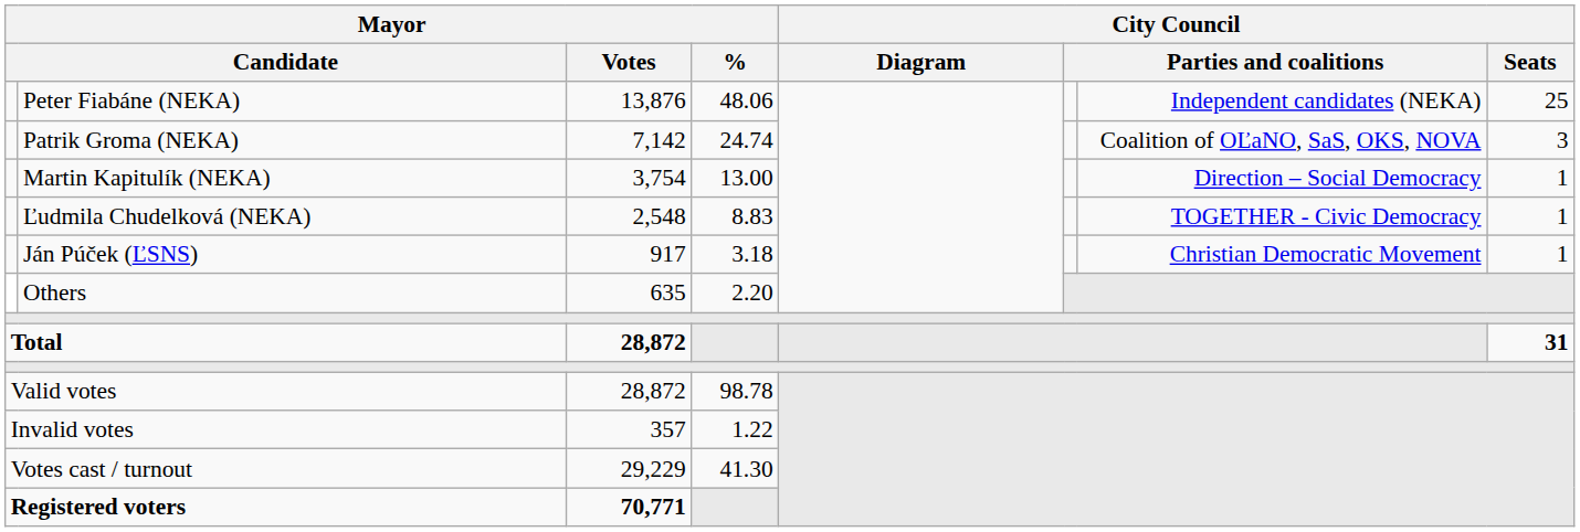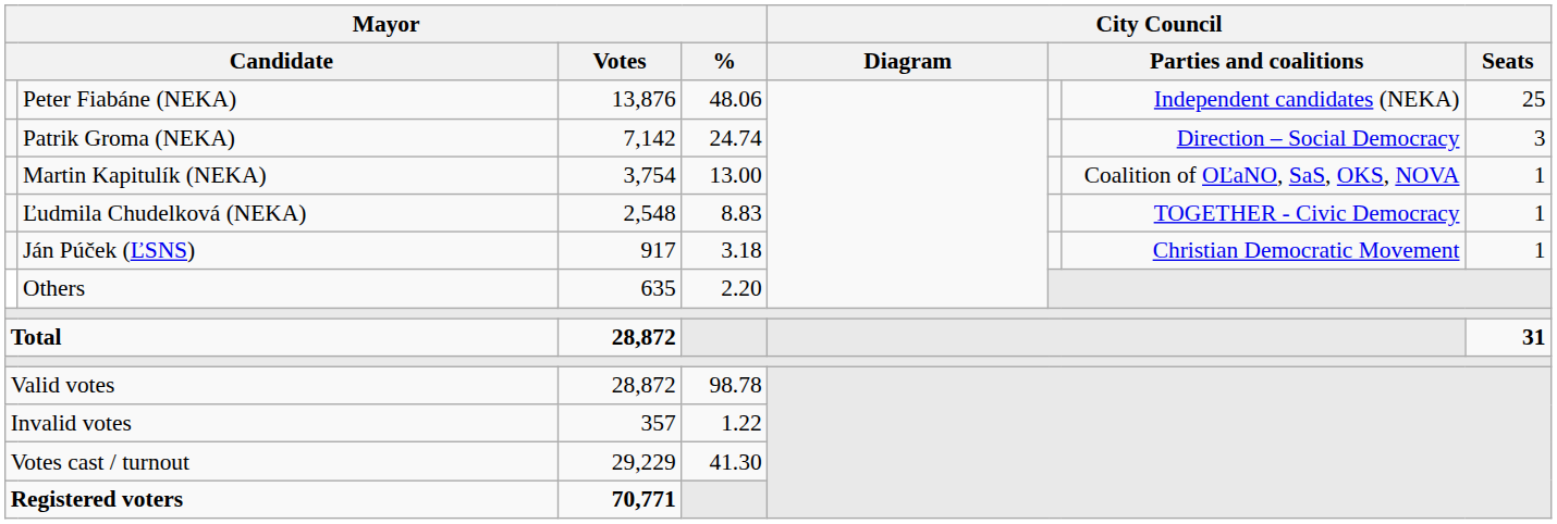Patrik Groma (NEKA) | column 7: Coalition of OĽaNO, SaS, OKS, NOVA -> Direction – Social Democracy
Martin Kapitulík (NEKA) | column 7: Direction – Social Democracy -> Coalition of OĽaNO, SaS, OKS, NOVA
